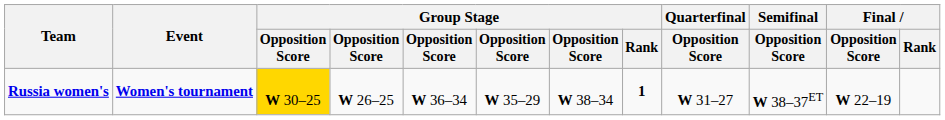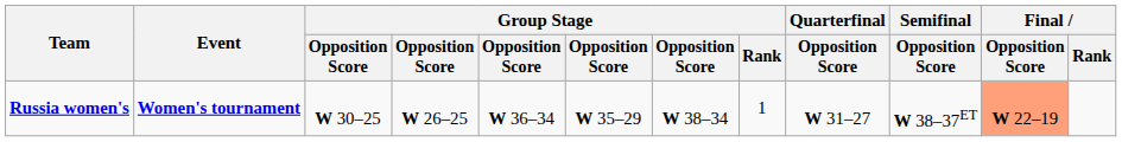Russia women's | column 3: gold background -> no background
Russia women's | Group Stage / Rank: bold -> normal
Russia women's | Final / Opposition Score: no background -> lightsalmon background
